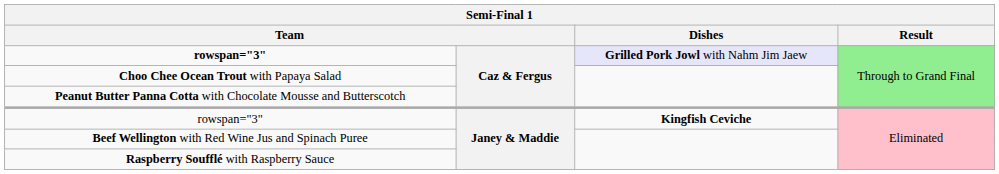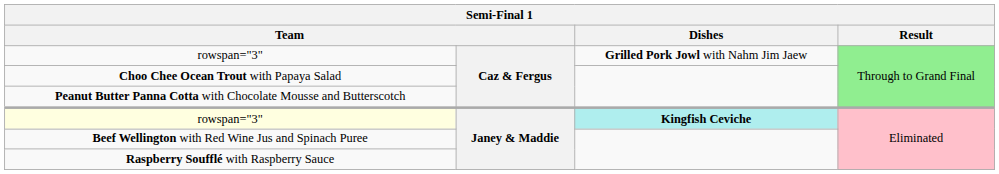rowspan="3" / Grilled Pork Jowl with Nahm Jim Jaew | column 1: bold -> normal
rowspan="3" / Grilled Pork Jowl with Nahm Jim Jaew | Dishes: lavender background -> no background
rowspan="3" / Kingfish Ceviche | column 1: no background -> lightyellow background
rowspan="3" / Kingfish Ceviche | Dishes: no background -> paleturquoise background
